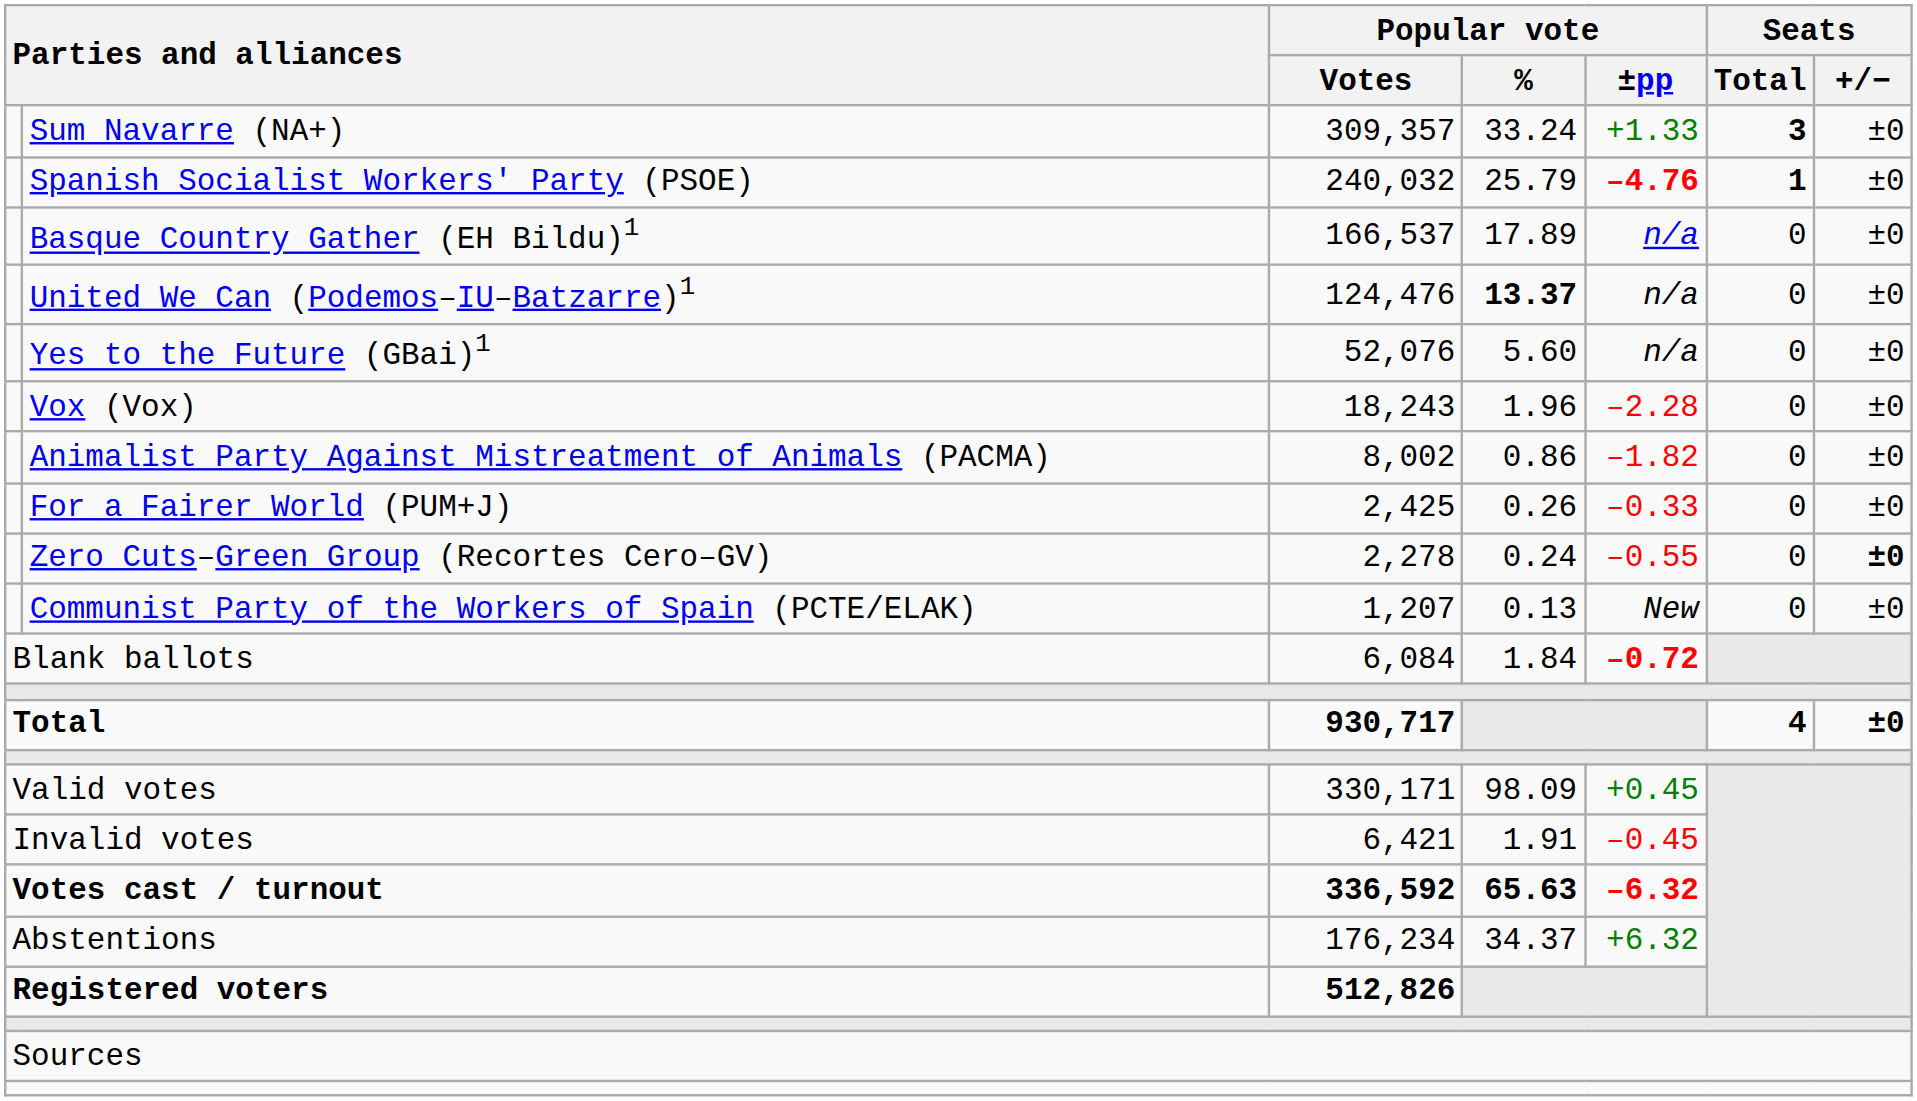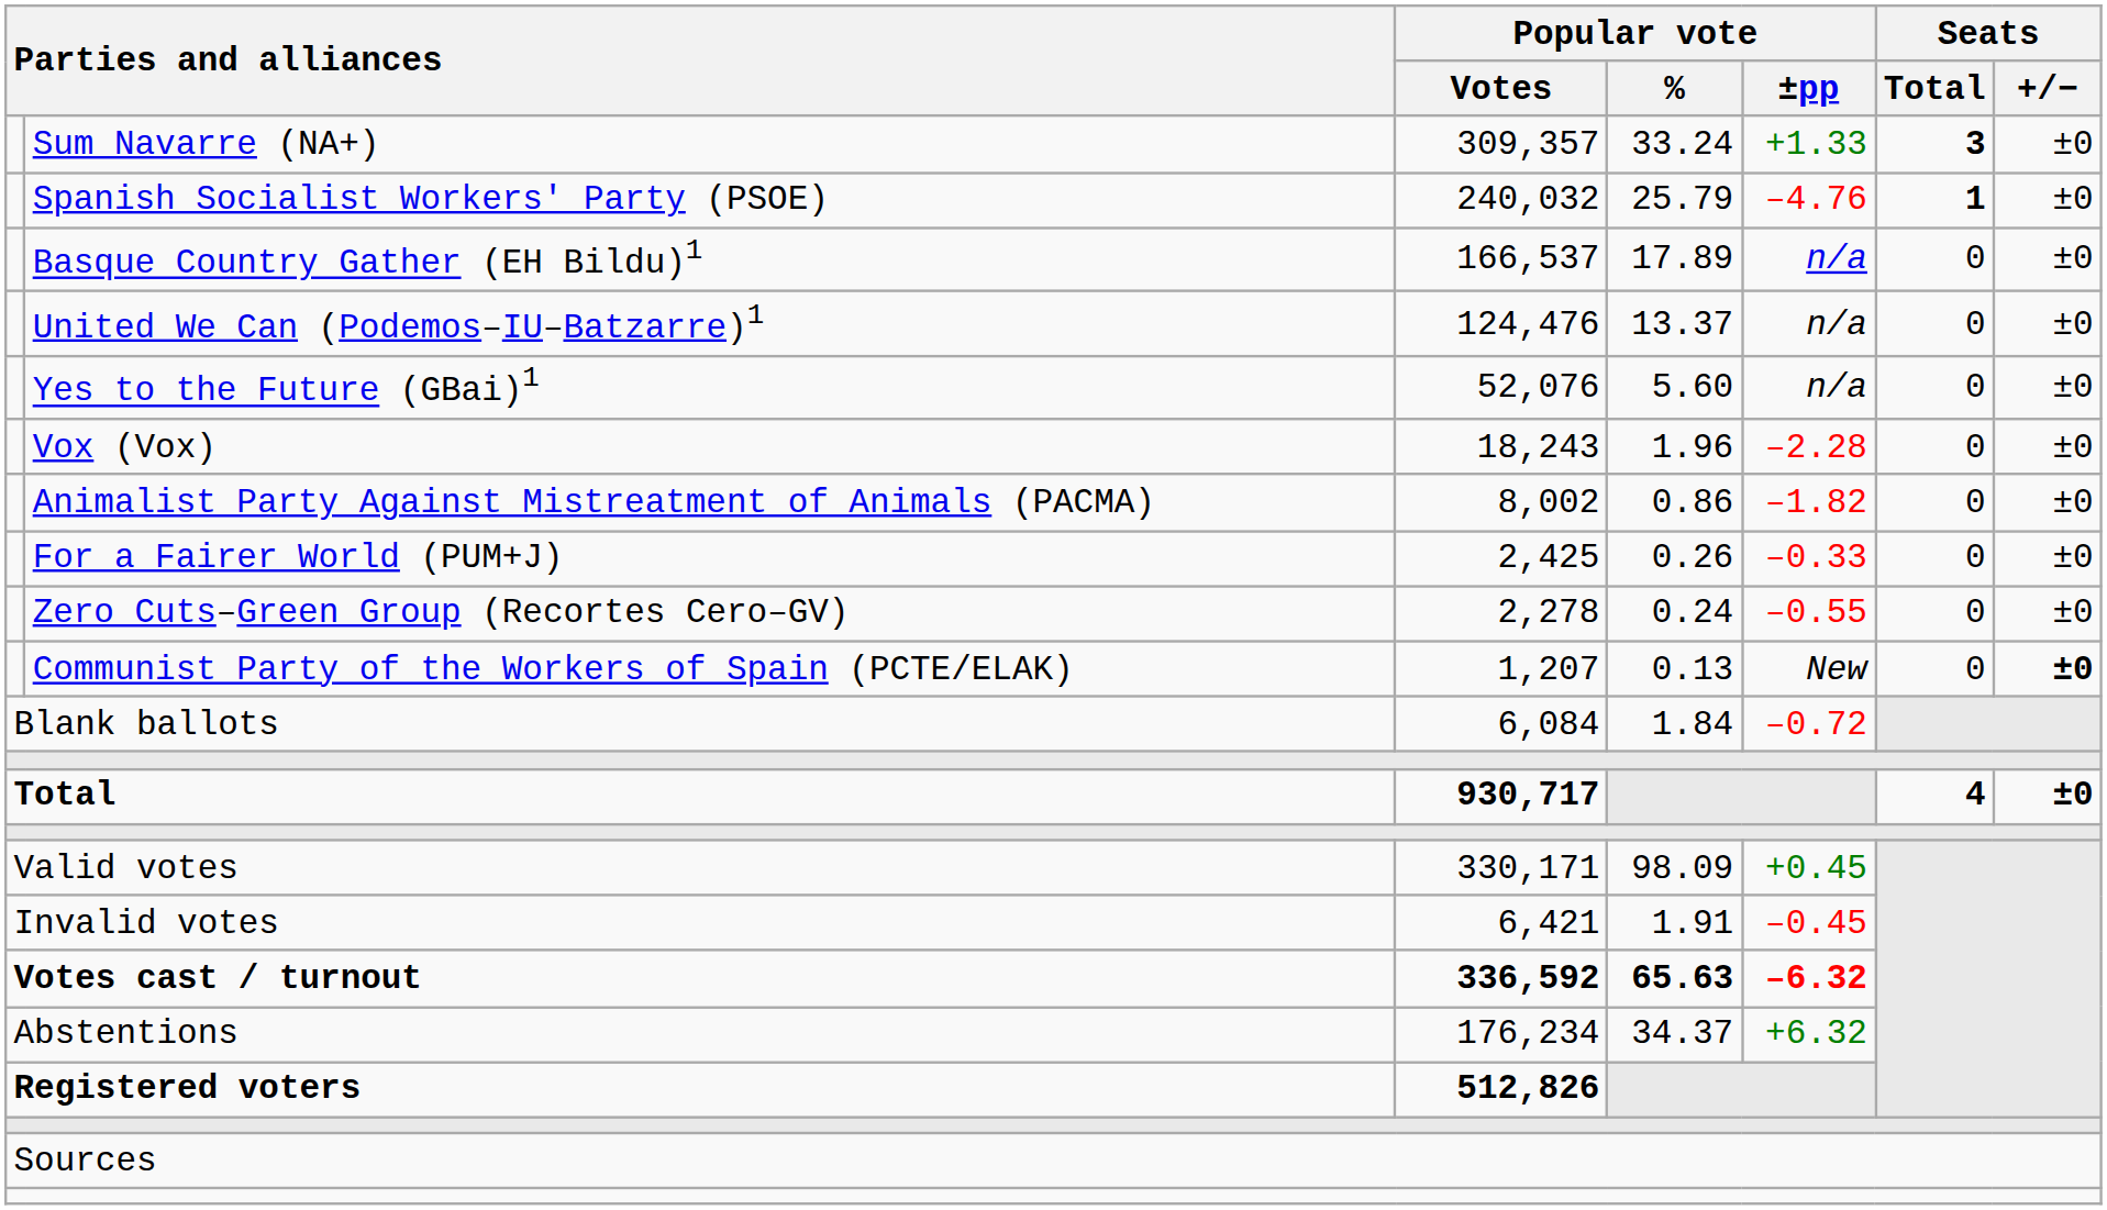Spanish Socialist Workers' Party (PSOE) | Popular vote / ±pp: bold -> normal
United We Can (Podemos–IU–Batzarre)1 | Popular vote / %: bold -> normal
Zero Cuts–Green Group (Recortes Cero–GV) | Seats / +/−: bold -> normal
Communist Party of the Workers of Spain (PCTE/ELAK) | Seats / +/−: normal -> bold
Blank ballots | Popular vote / ±pp: bold -> normal
